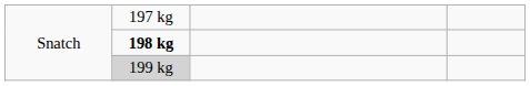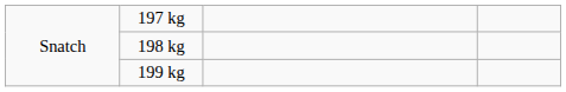198 kg | column 2: bold -> normal
199 kg | column 2: lightgrey background -> no background
